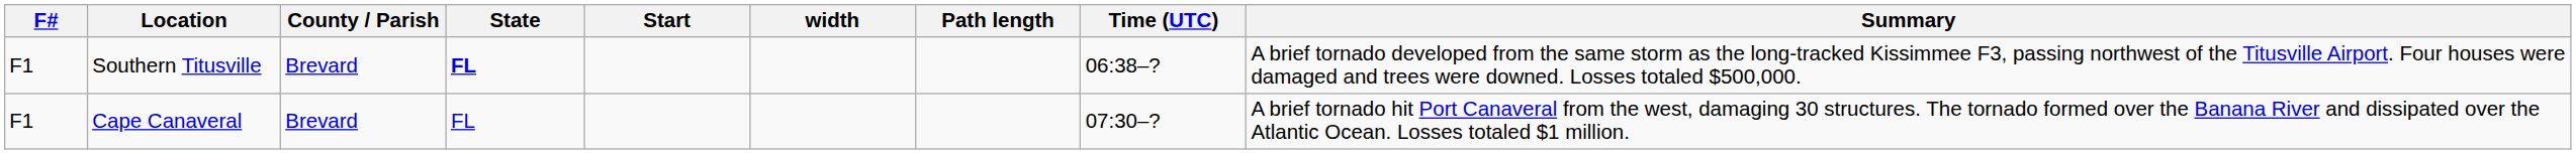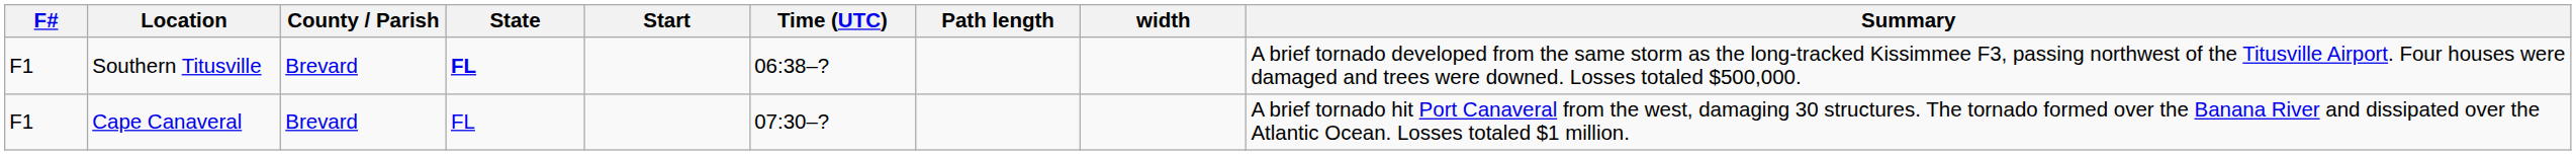columns swapped: Time (UTC) <-> width
